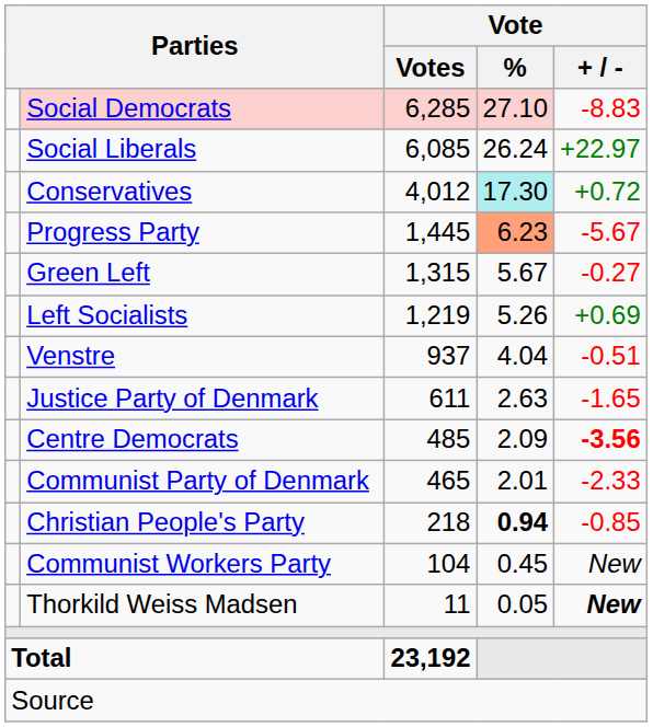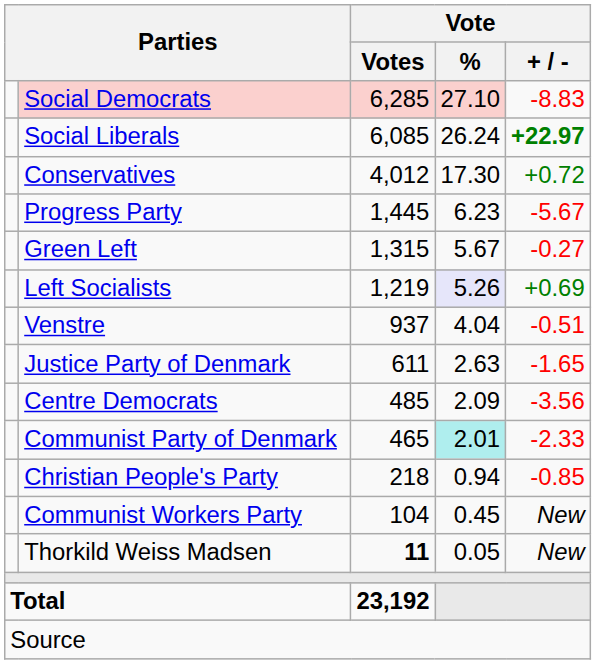Social Liberals | Vote / + / -: normal -> bold
Conservatives | Vote / %: paleturquoise background -> no background
Progress Party | Vote / %: lightsalmon background -> no background
Left Socialists | Vote / %: no background -> lavender background
Centre Democrats | Vote / + / -: bold -> normal
Communist Party of Denmark | Vote / %: no background -> paleturquoise background
Christian People's Party | Vote / %: bold -> normal
Thorkild Weiss Madsen | Vote / Votes: normal -> bold
Thorkild Weiss Madsen | Vote / + / -: bold -> normal
